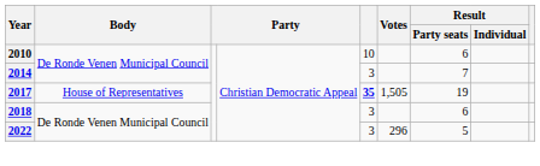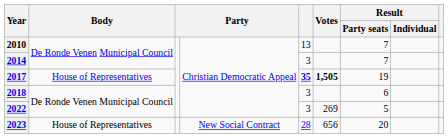2010 | column 5: 10 -> 13
2010 | Result / Party seats: 6 -> 7
2017 | Votes: normal -> bold
2022 | Votes: 296 -> 269
+ row: 2023 | House of Representatives | New Social Contract | 28 | 656 | 20
